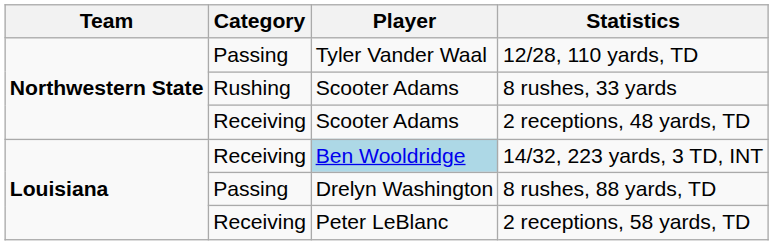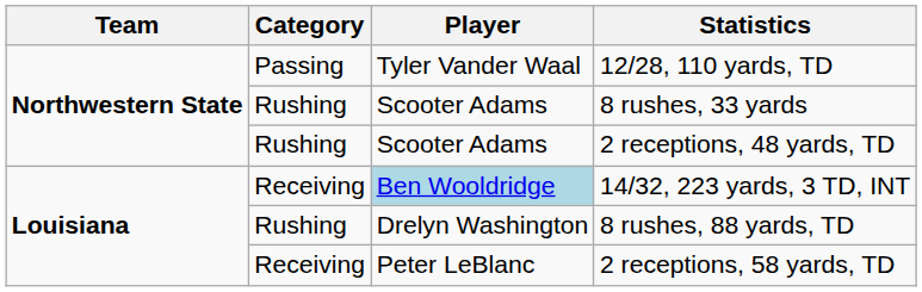2 receptions, 48 yards, TD | Category: Receiving -> Rushing
8 rushes, 88 yards, TD | Category: Passing -> Rushing
